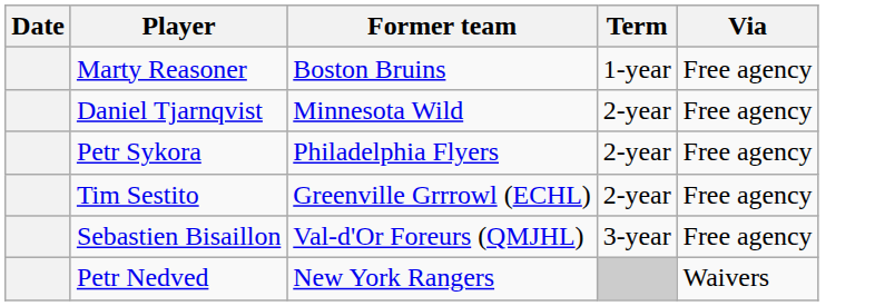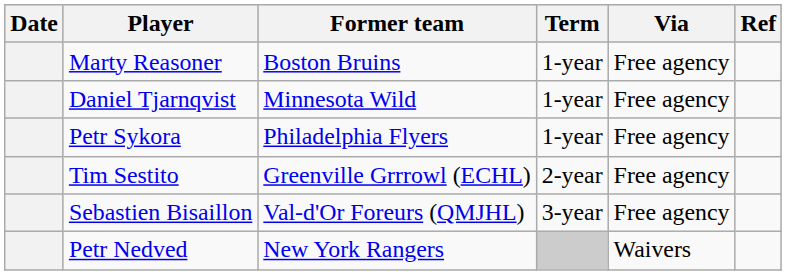+ column: Ref
Daniel Tjarnqvist | Term: 2-year -> 1-year
Petr Sykora | Term: 2-year -> 1-year
